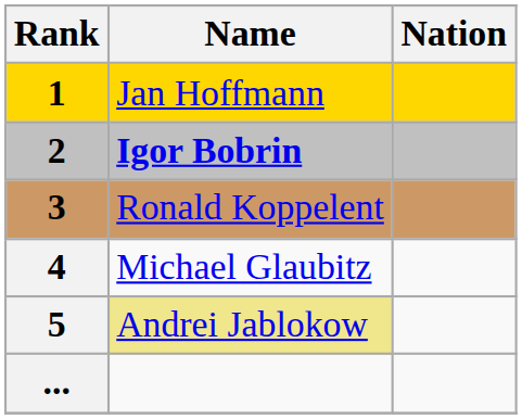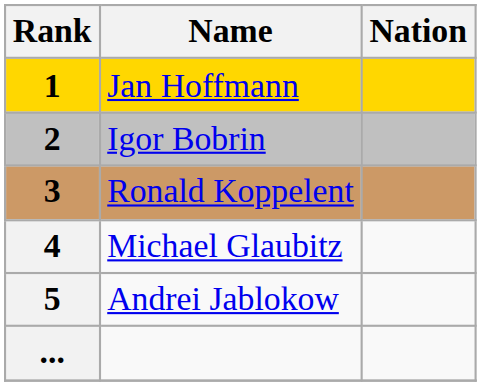Igor Bobrin | Name: bold -> normal
Andrei Jablokow | Name: khaki background -> no background
